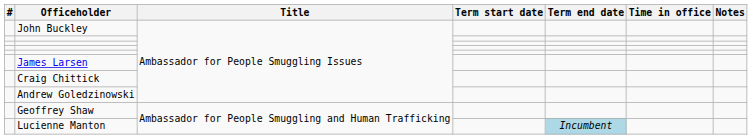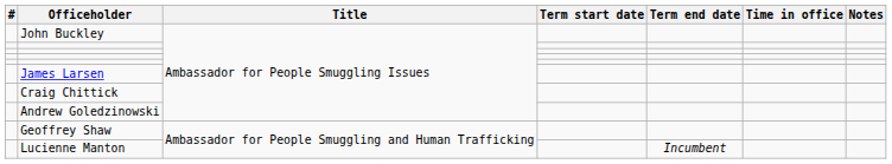Lucienne Manton | Term end date: lightblue background -> no background
